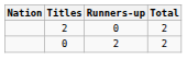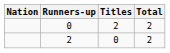columns swapped: Titles <-> Runners-up
